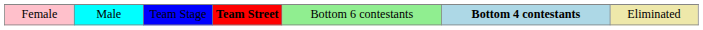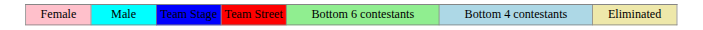Female | column 4: bold -> normal
Female | column 6: bold -> normal
